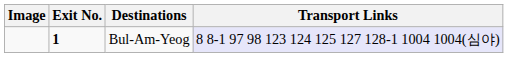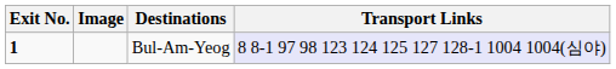columns swapped: Exit No. <-> Image
